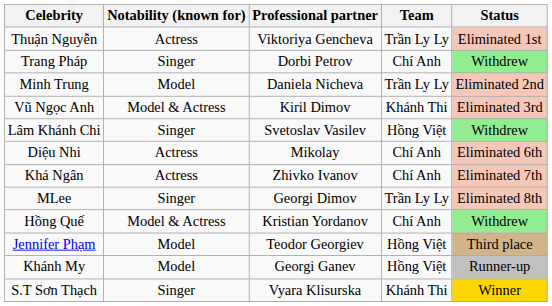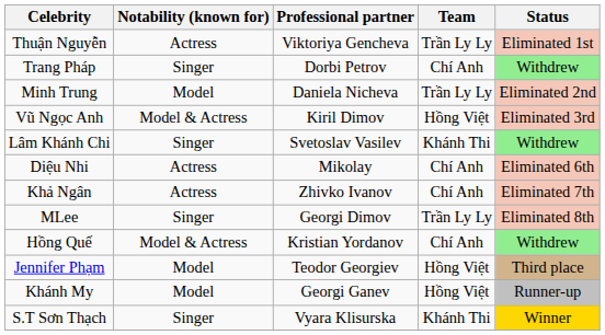Vũ Ngọc Anh | Team: Khánh Thi -> Hồng Việt
Lâm Khánh Chi | Team: Hồng Việt -> Khánh Thi
